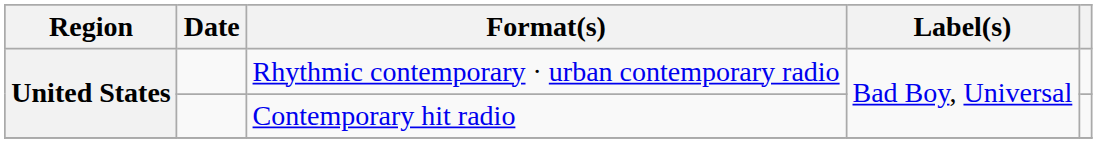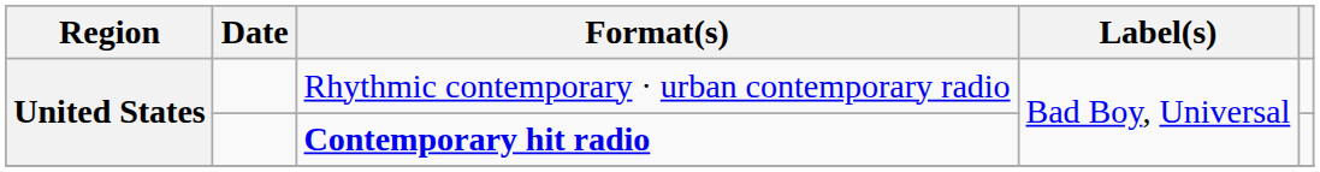Contemporary hit radio | Format(s): normal -> bold
